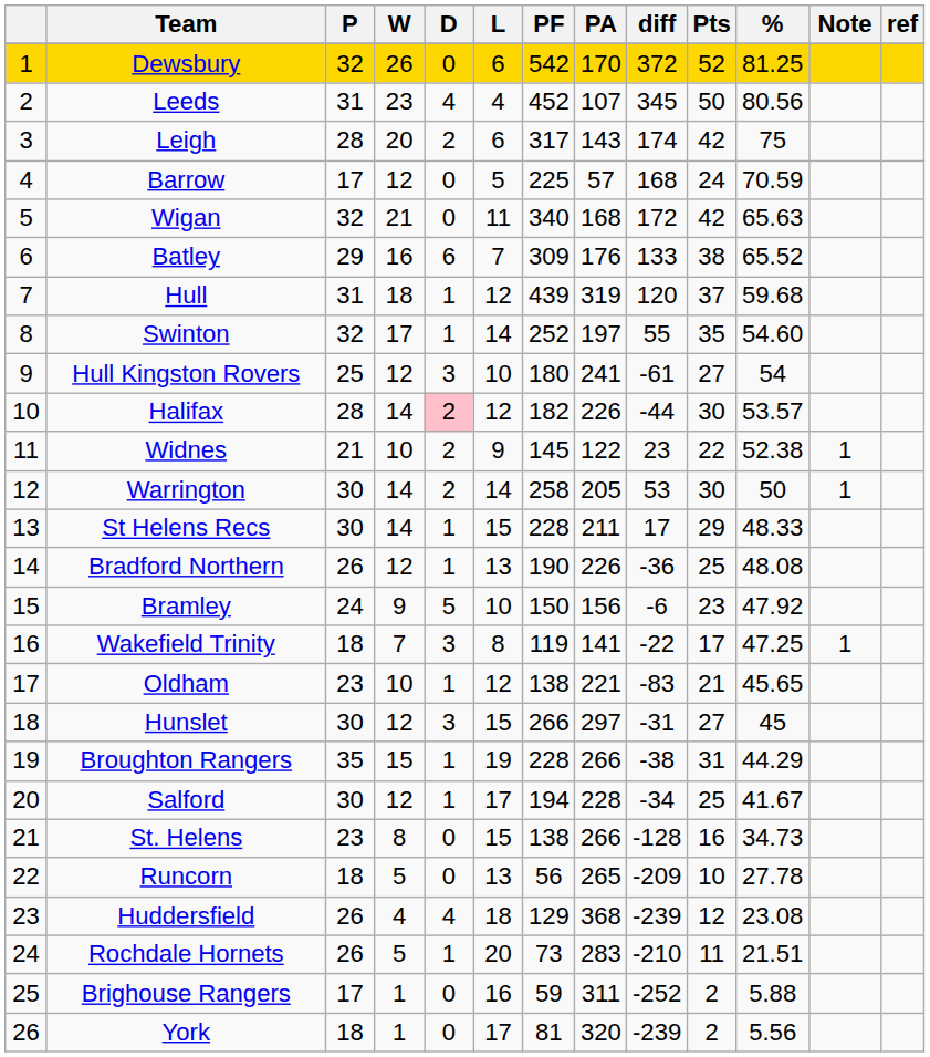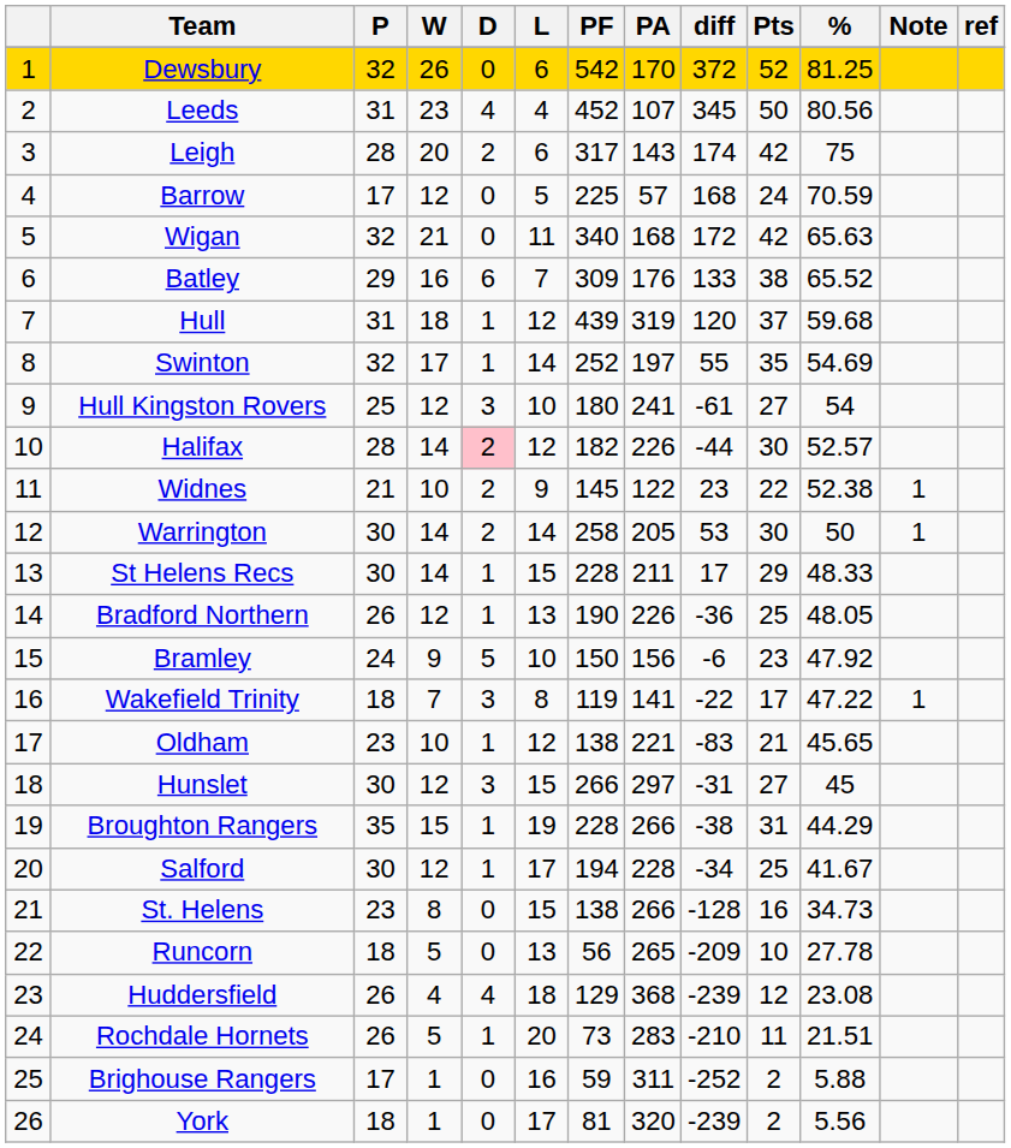Swinton | %: 54.60 -> 54.69
Halifax | %: 53.57 -> 52.57
Bradford Northern | %: 48.08 -> 48.05
Wakefield Trinity | %: 47.25 -> 47.22
